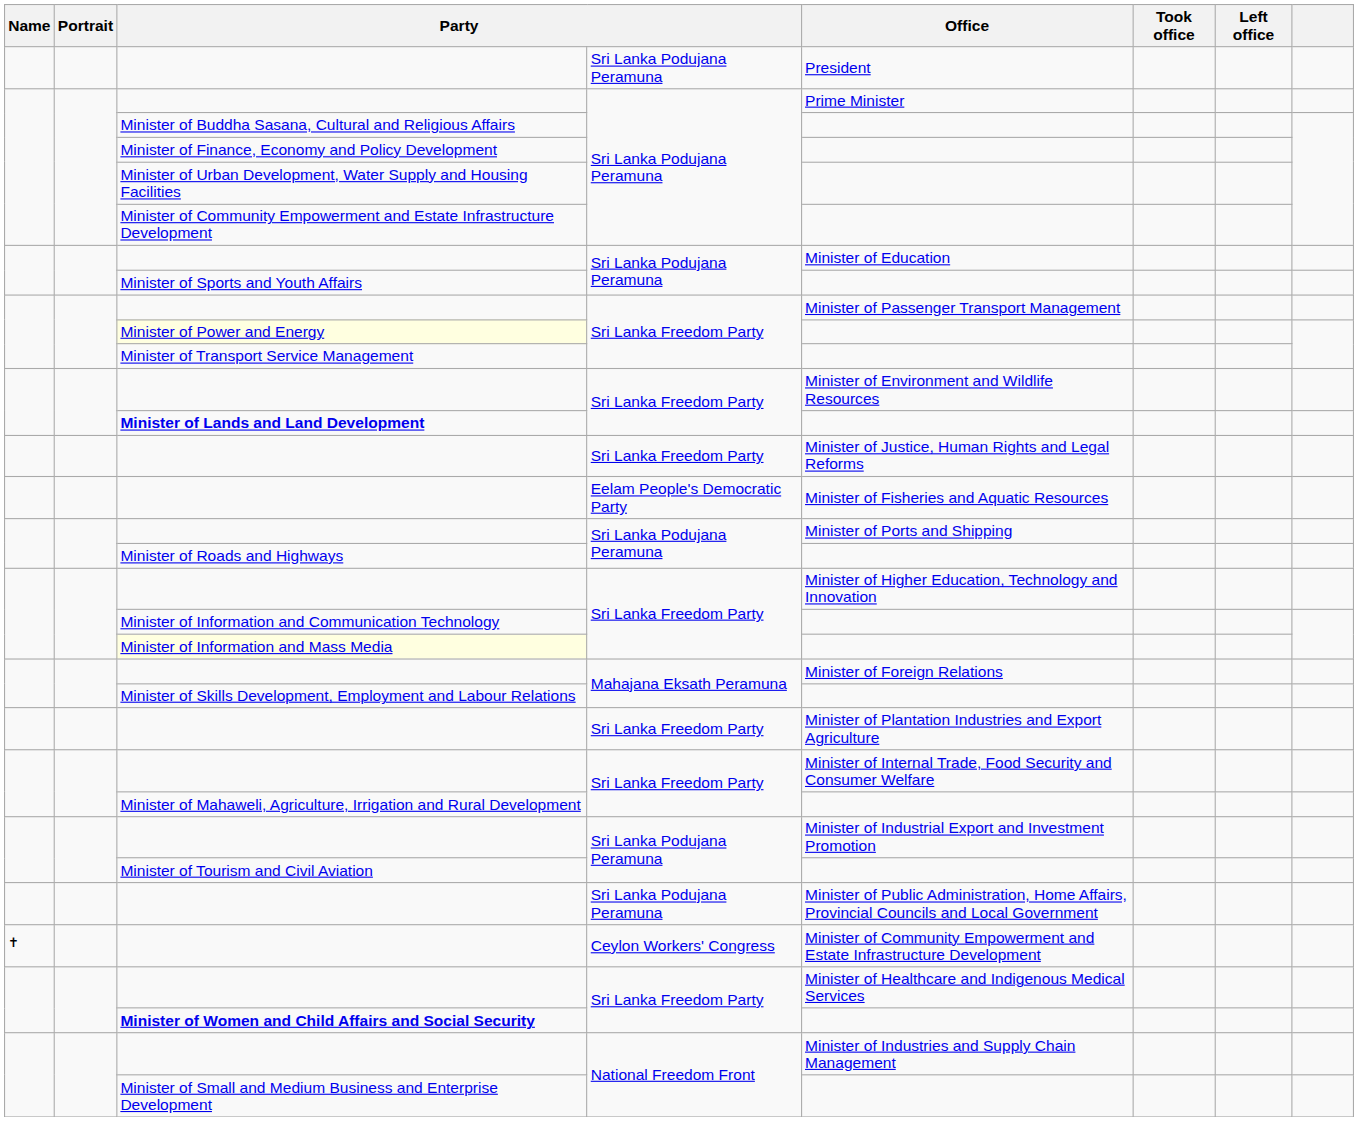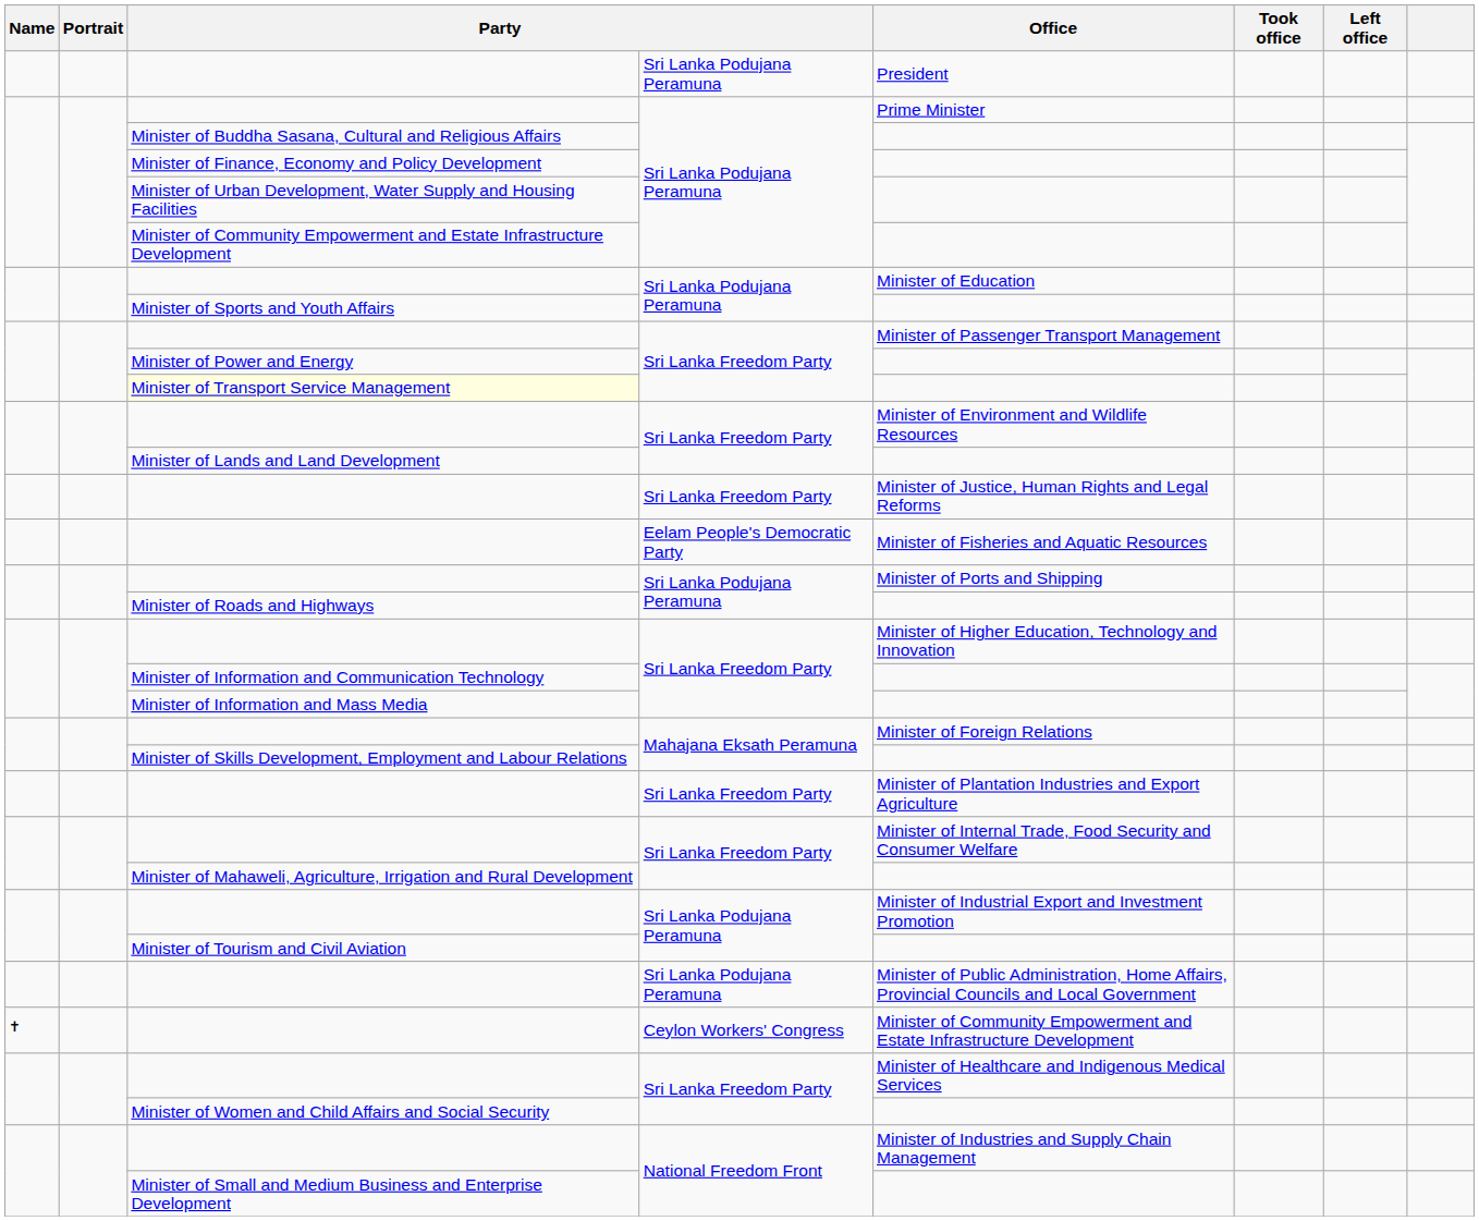Minister of Power and Energy | column 3: lightyellow background -> no background
Minister of Transport Service Management | column 3: no background -> lightyellow background
Minister of Lands and Land Development | column 3: bold -> normal
Minister of Information and Mass Media | column 3: lightyellow background -> no background
Minister of Women and Child Affairs and Social Security | column 3: bold -> normal
